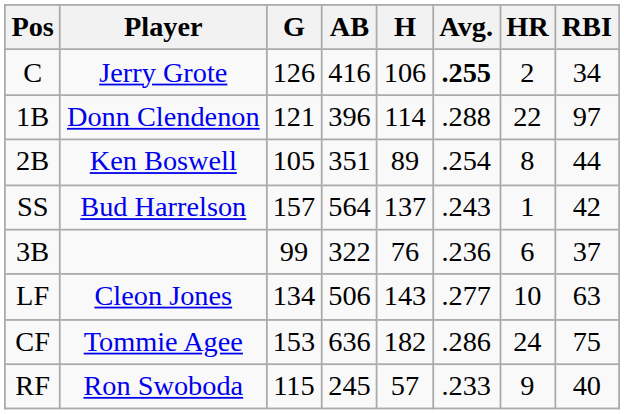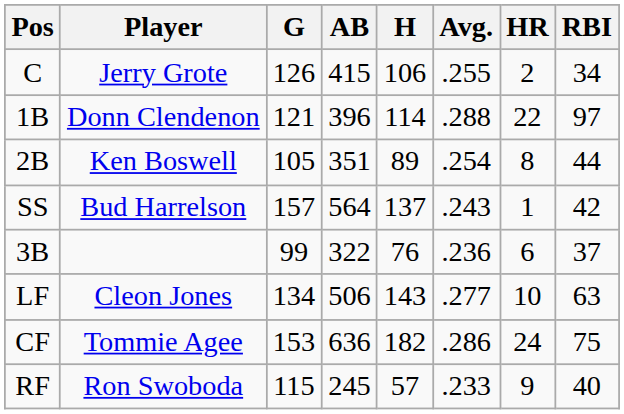C | AB: 416 -> 415
C | Avg.: bold -> normal
